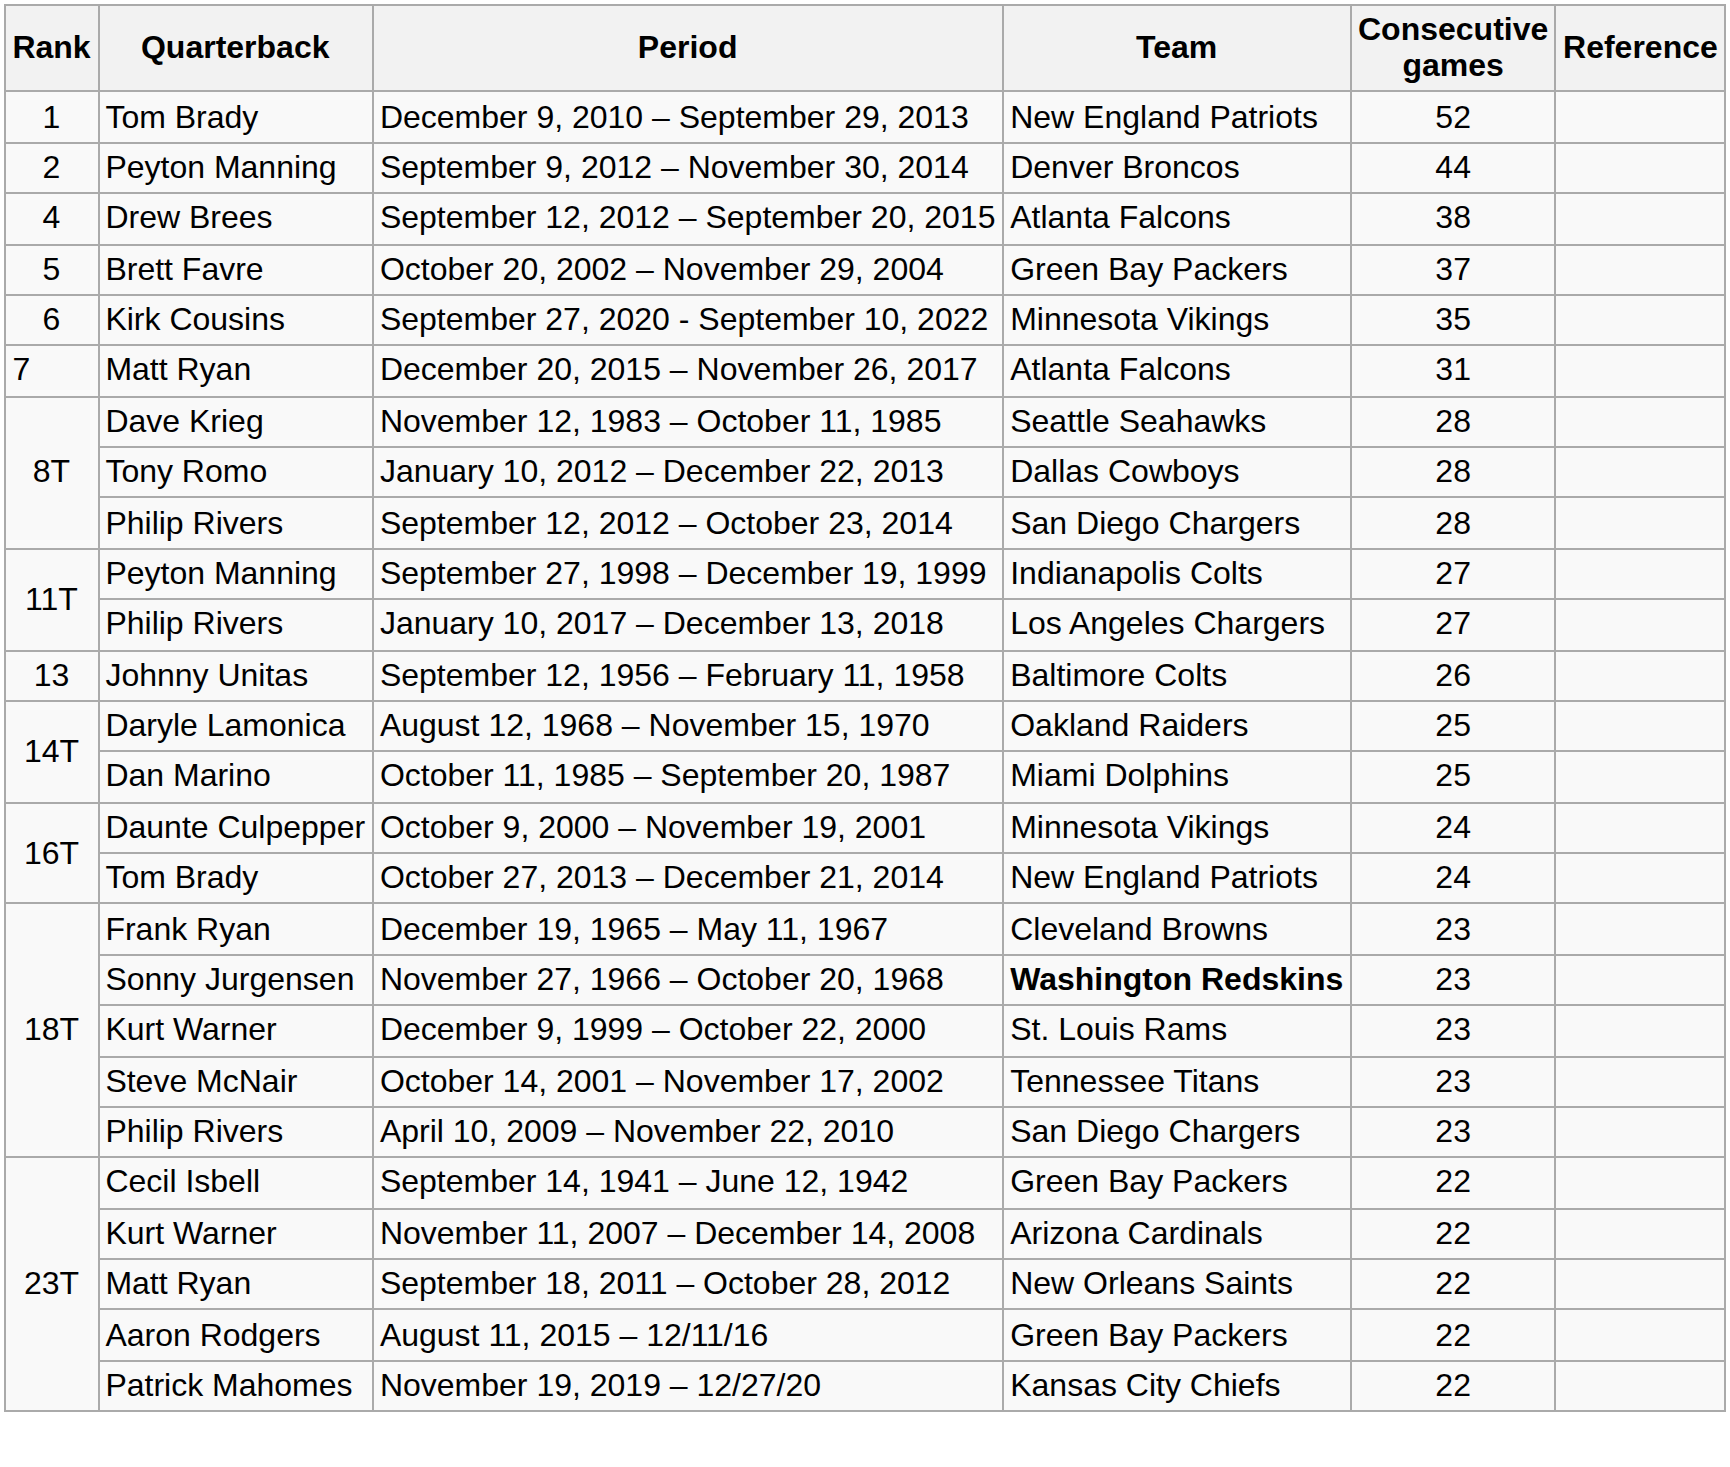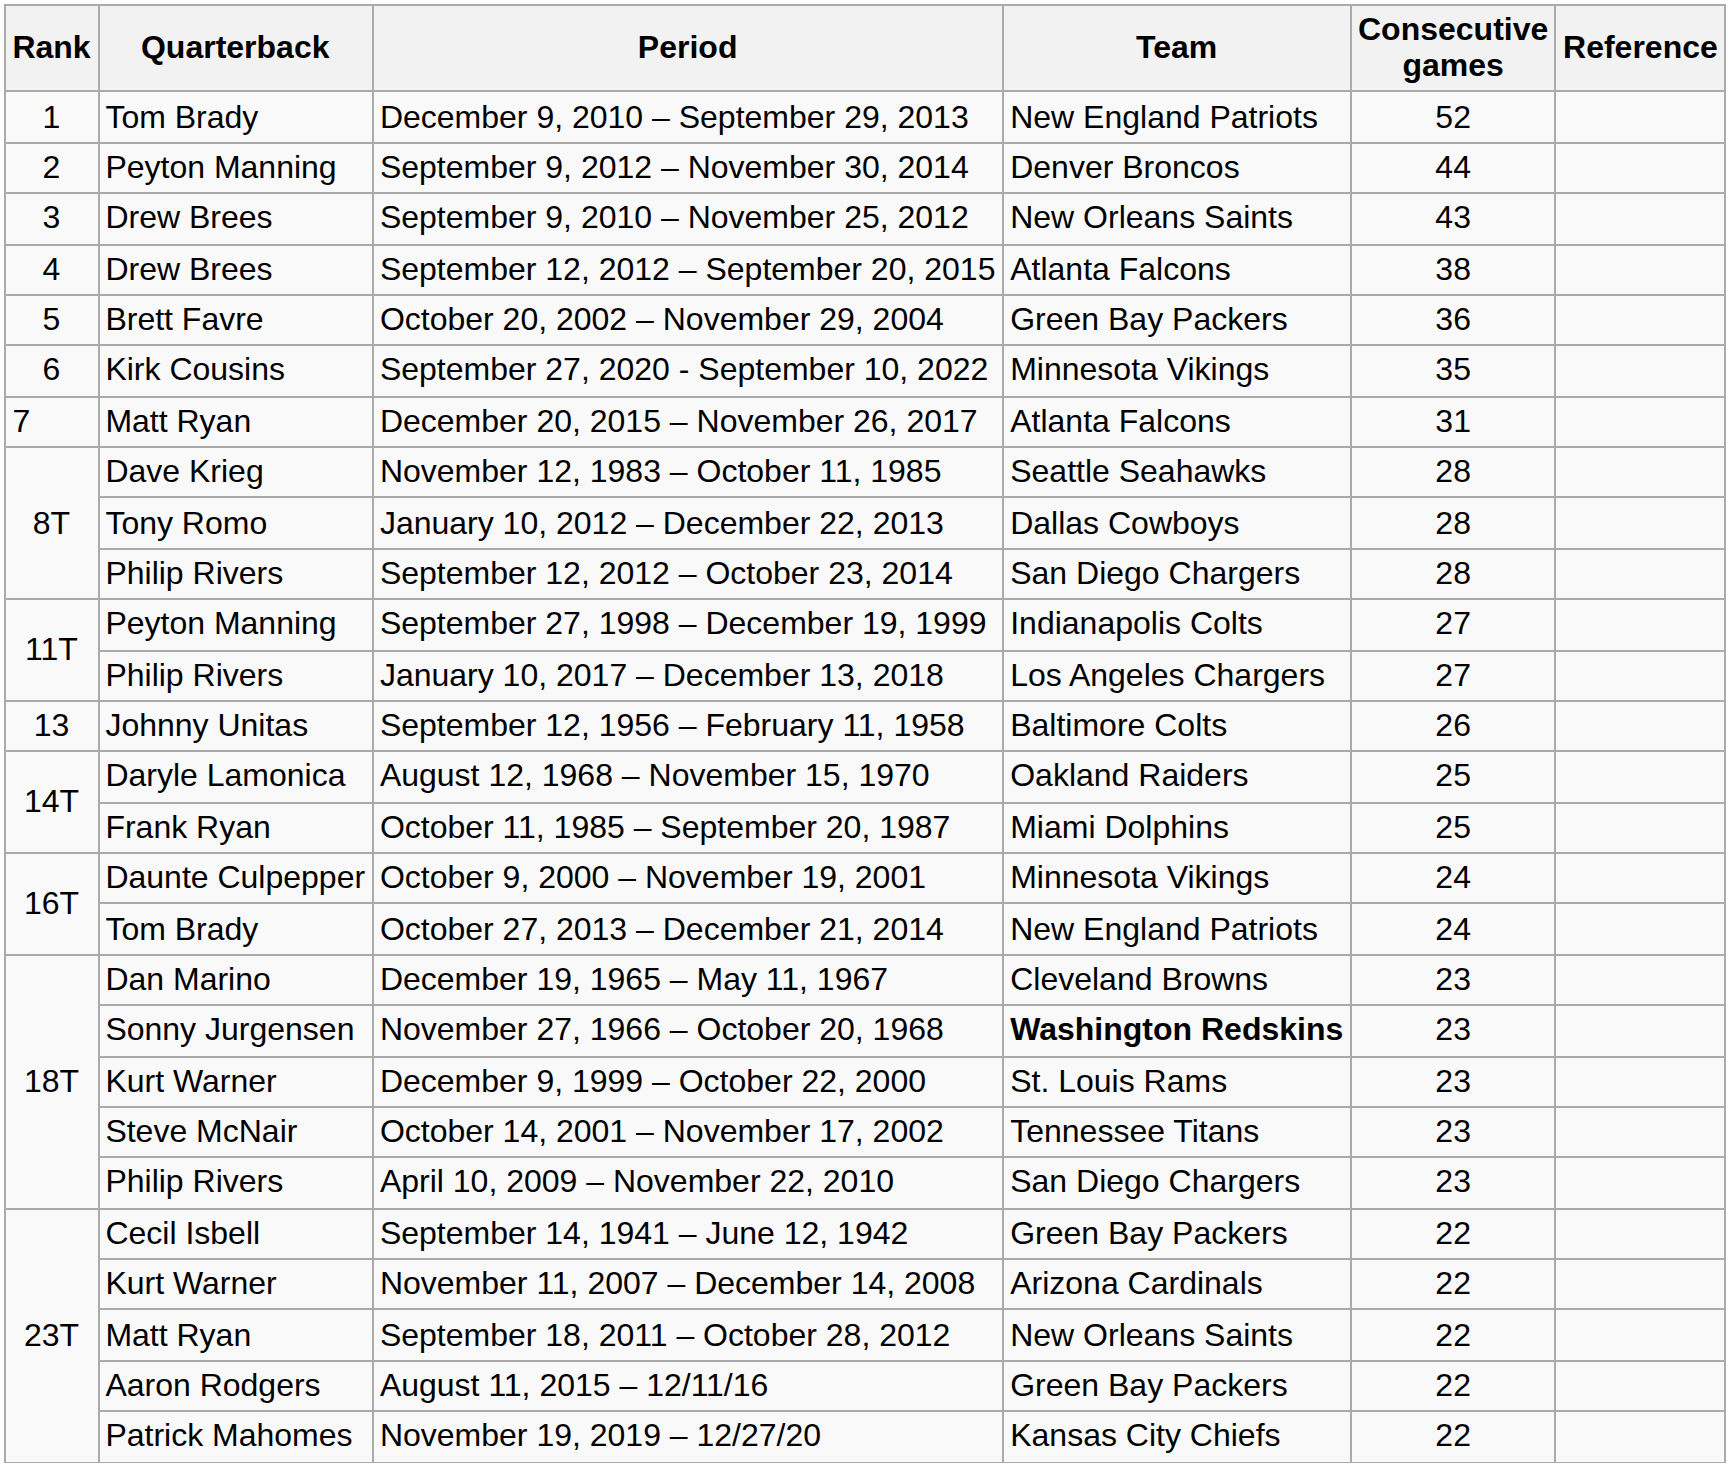+ row: 3 | Drew Brees | September 9, 2010 – November 25, 2012 | New Orleans Saints | 43
October 20, 2002 – November 29, 2004 | Consecutive games: 37 -> 36
October 11, 1985 – September 20, 1987 | Quarterback: Dan Marino -> Frank Ryan
December 19, 1965 – May 11, 1967 | Quarterback: Frank Ryan -> Dan Marino
